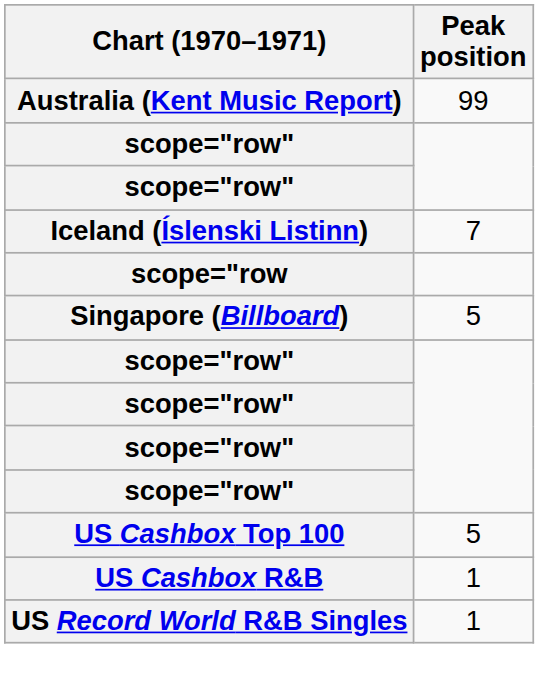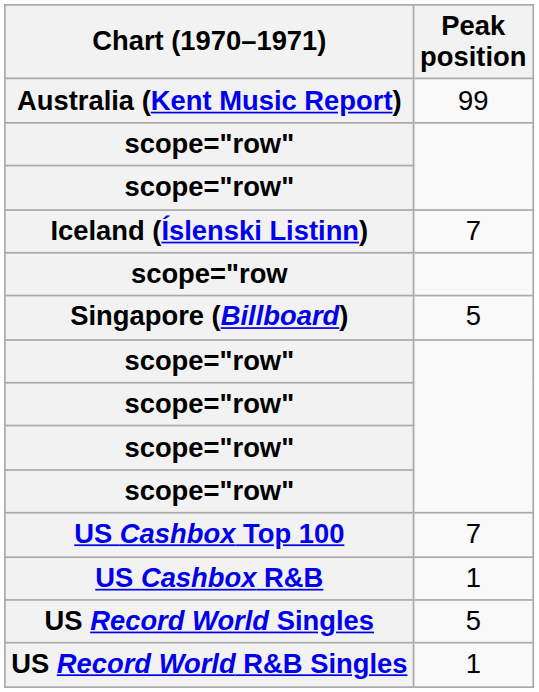US Cashbox Top 100 | Peak position: 5 -> 7
+ row: US Record World Singles | 5
